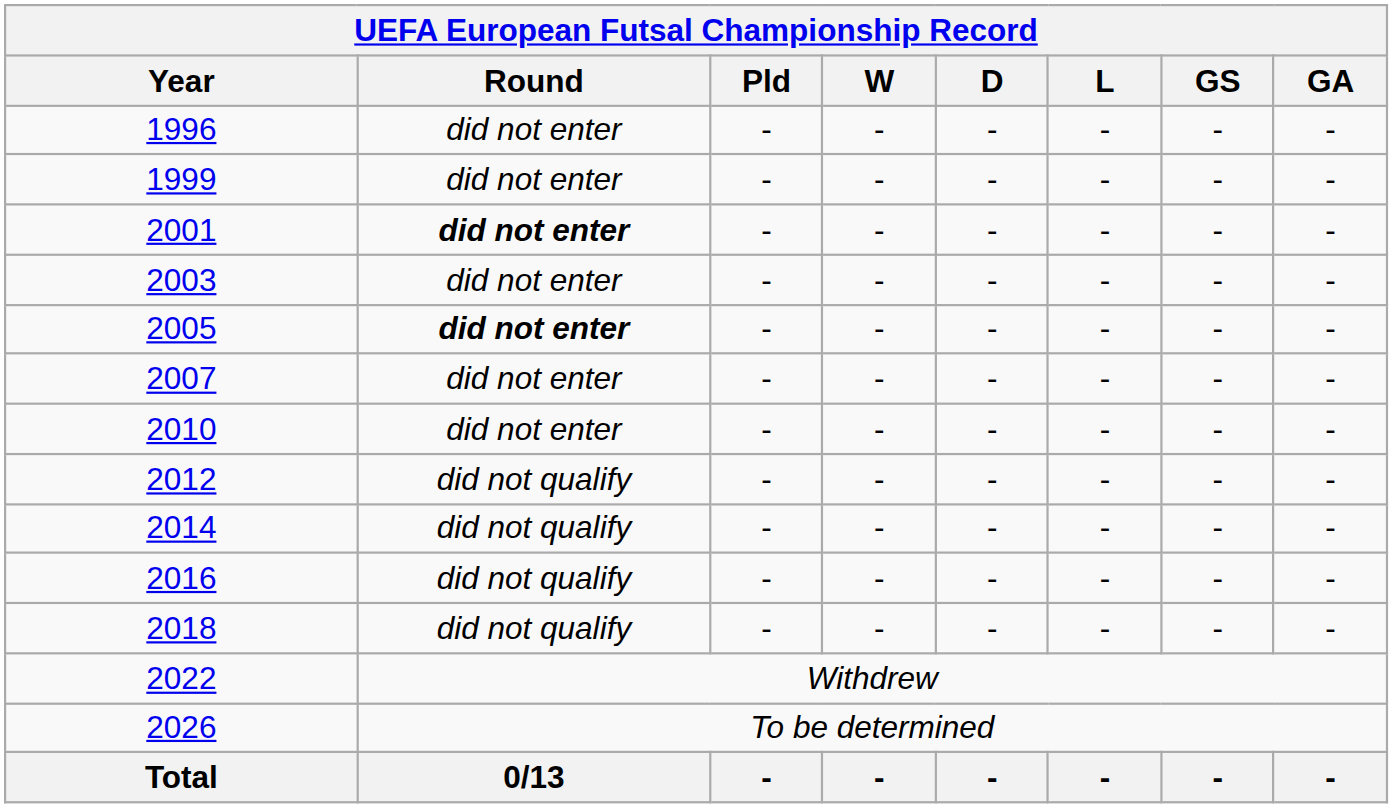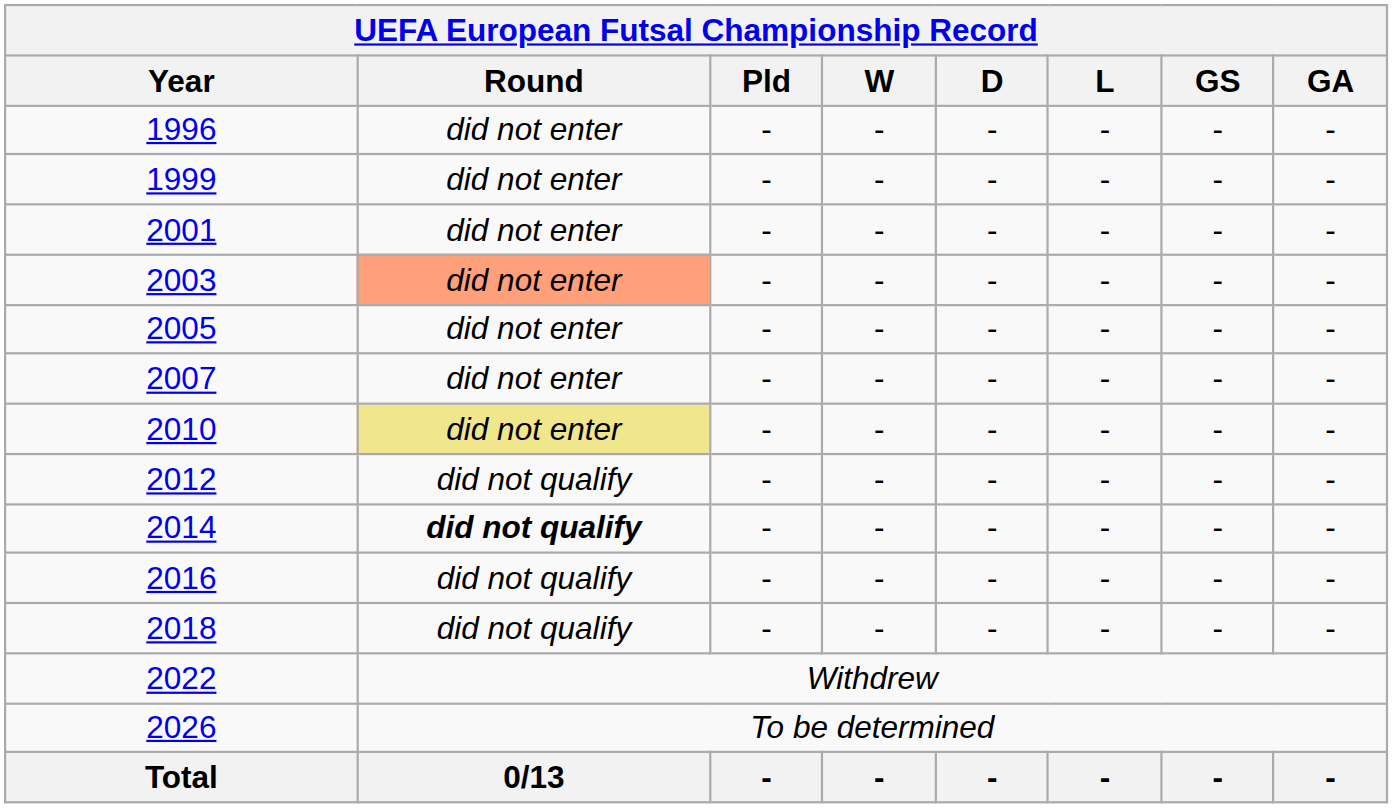2001 | Round: bold -> normal
2003 | Round: no background -> lightsalmon background
2005 | Round: bold -> normal
2010 | Round: no background -> khaki background
2014 | Round: normal -> bold
